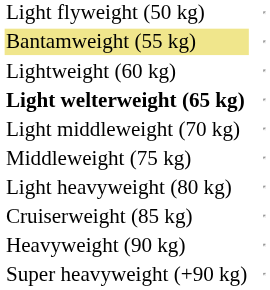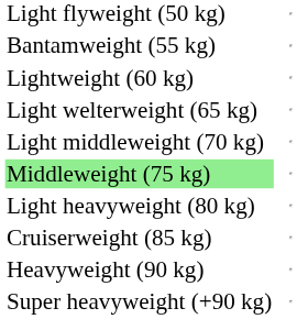Bantamweight (55 kg) | column 1: khaki background -> no background
Light welterweight (65 kg) | column 1: bold -> normal
Middleweight (75 kg) | column 1: no background -> lightgreen background
